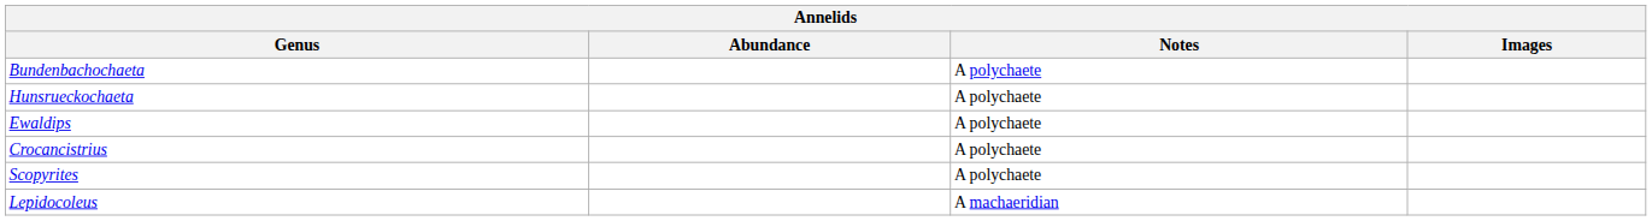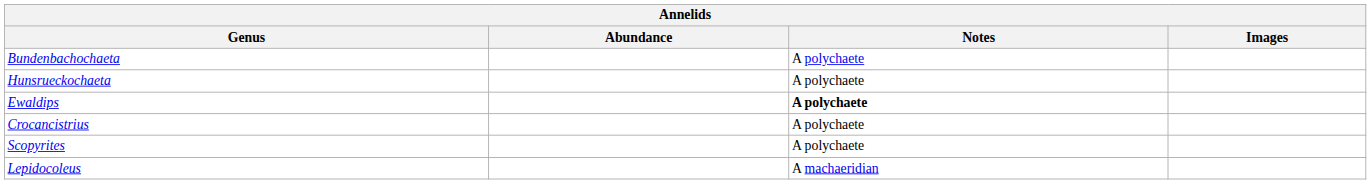Ewaldips | Notes: normal -> bold
